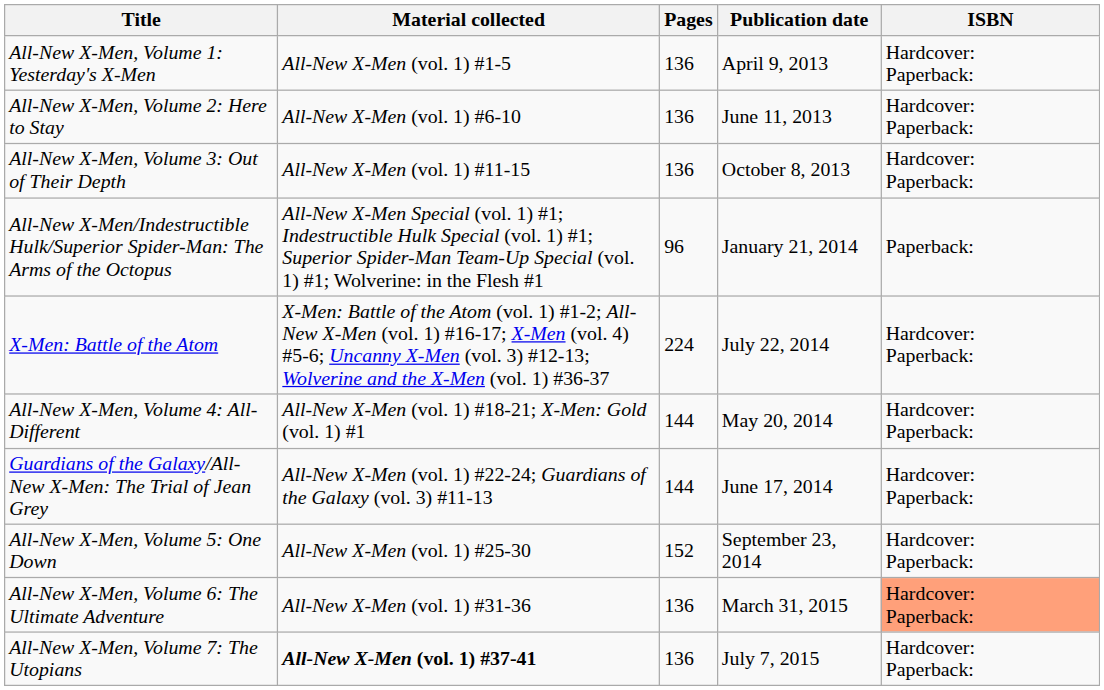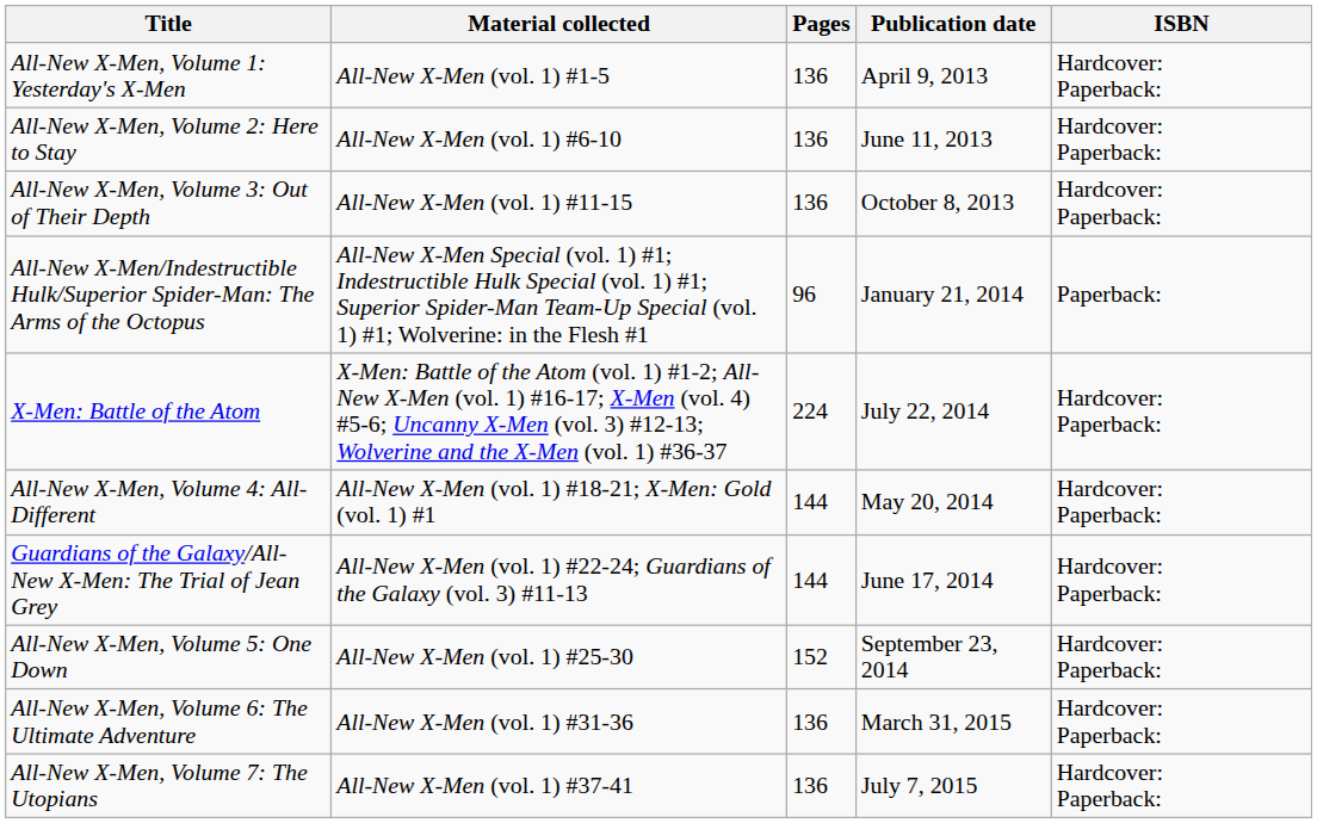row 10 | ISBN: lightsalmon background -> no background
row 11 | Material collected: bold -> normal
